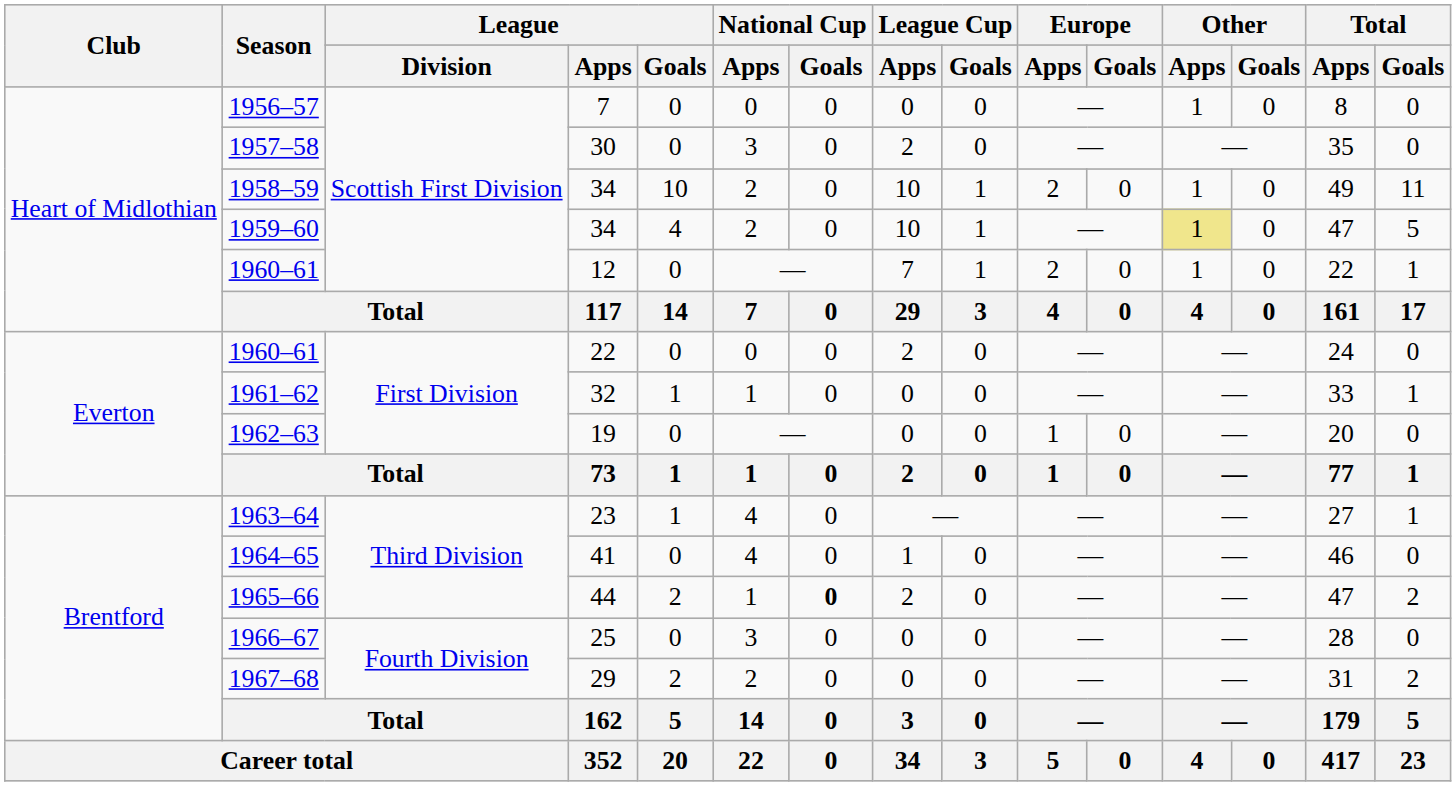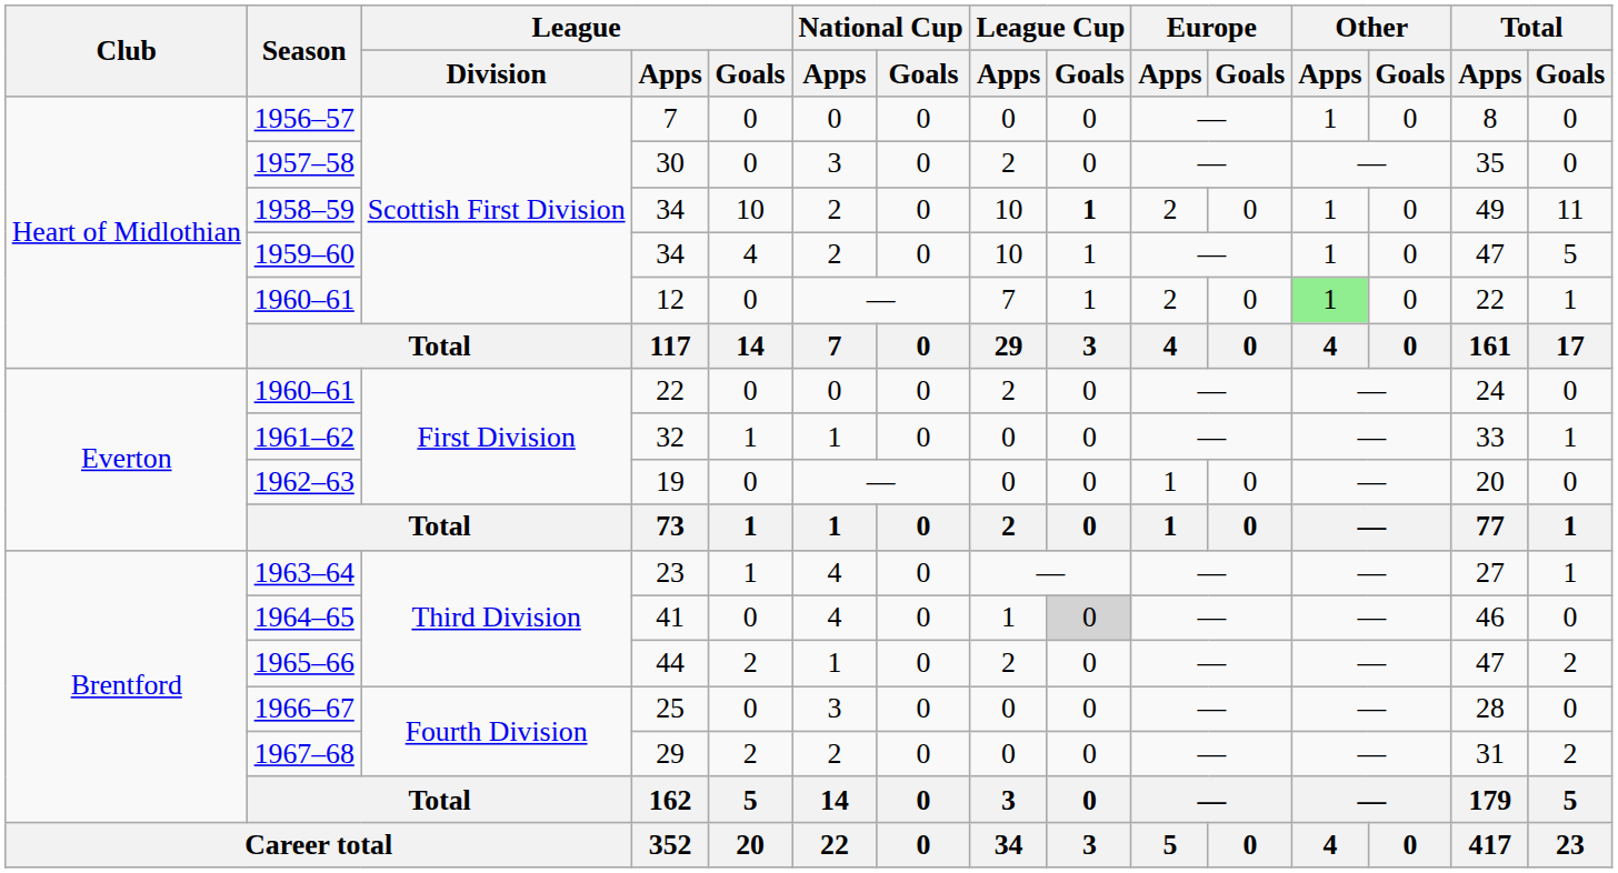1958–59 | League Cup / Goals: normal -> bold
1959–60 | Other / Apps: khaki background -> no background
1960–61 / 12 | Other / Apps: no background -> lightgreen background
1964–65 | League Cup / Goals: no background -> lightgrey background
1965–66 | National Cup / Goals: bold -> normal
